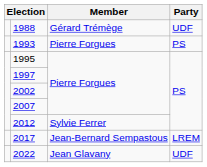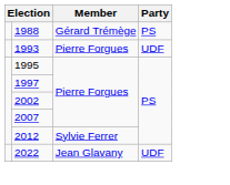1988 | Party: UDF -> PS
1993 | Party: PS -> UDF
- row: 2017 | Jean-Bernard Sempastous | LREM
